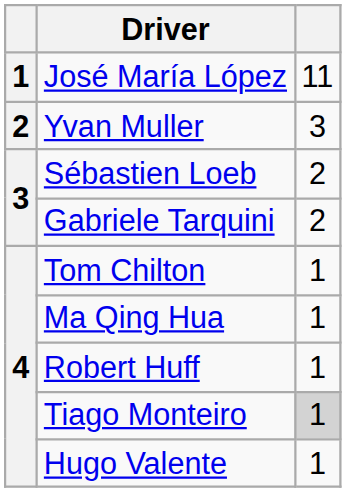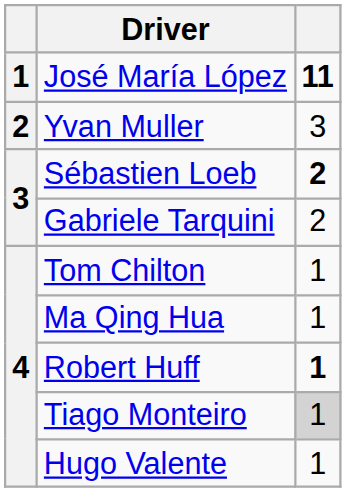José María López | column 3: normal -> bold
Sébastien Loeb | column 3: normal -> bold
Robert Huff | column 3: normal -> bold
